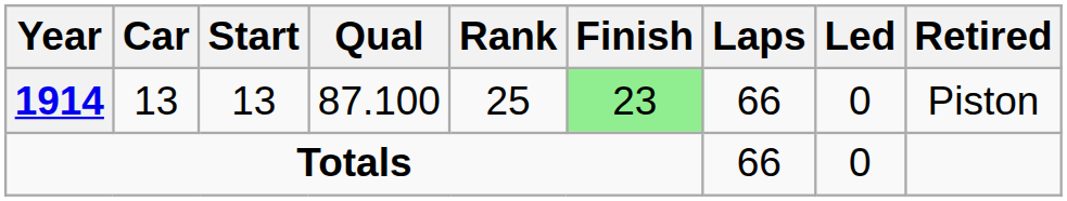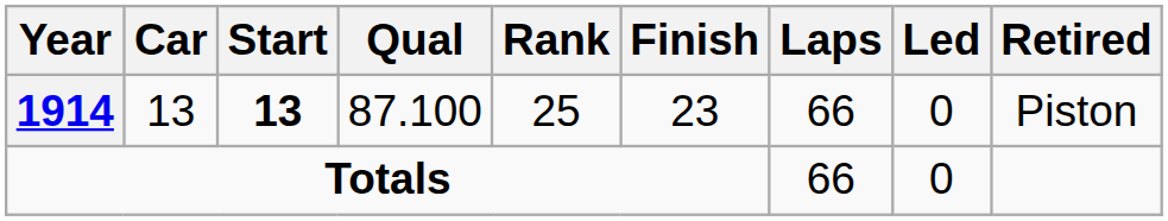1914 | Start: normal -> bold
1914 | Finish: lightgreen background -> no background
